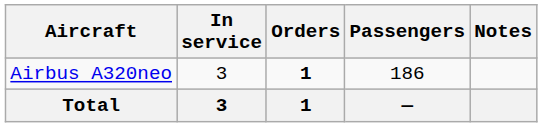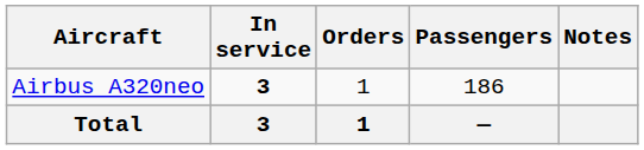Airbus A320neo | In service: normal -> bold
Airbus A320neo | Orders: bold -> normal
